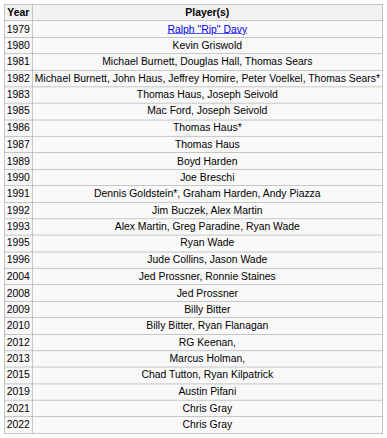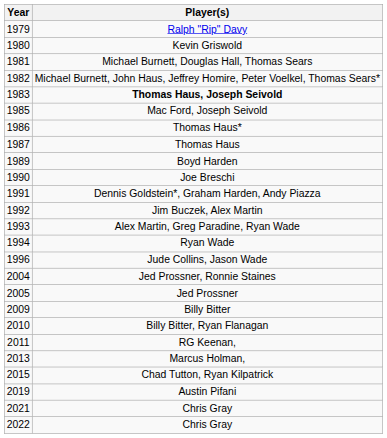row 6 | Player(s): normal -> bold
row 15 | Year: 1995 -> 1994
row 18 | Year: 2008 -> 2005
row 21 | Year: 2012 -> 2011
